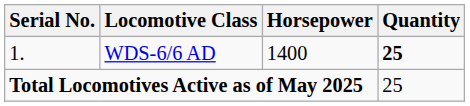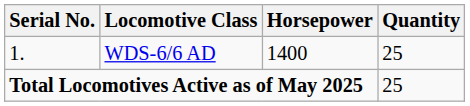1. | Quantity: bold -> normal
